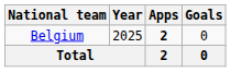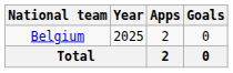Belgium | Apps: bold -> normal
